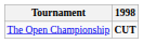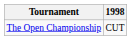The Open Championship | 1998: bold -> normal
